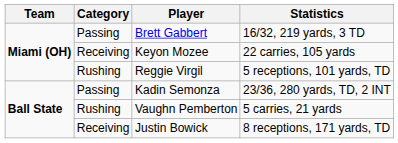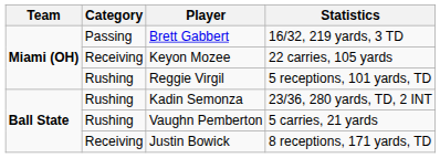Kadin Semonza | Category: Passing -> Rushing
